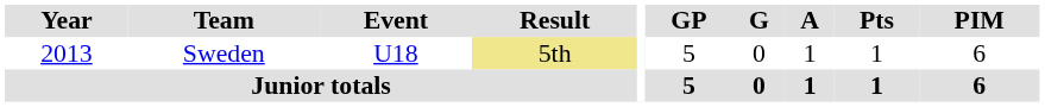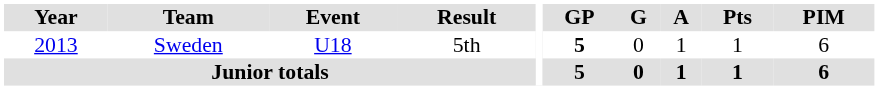Sweden | Result: khaki background -> no background
Sweden | GP: normal -> bold
